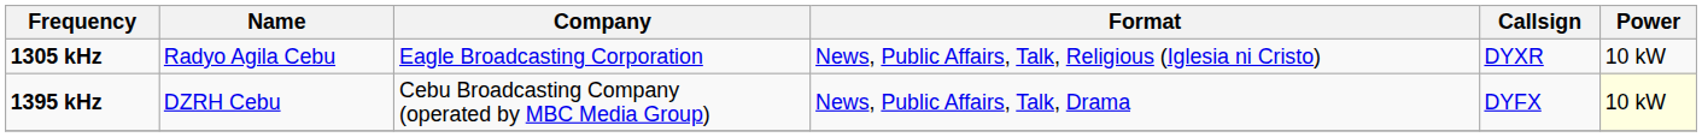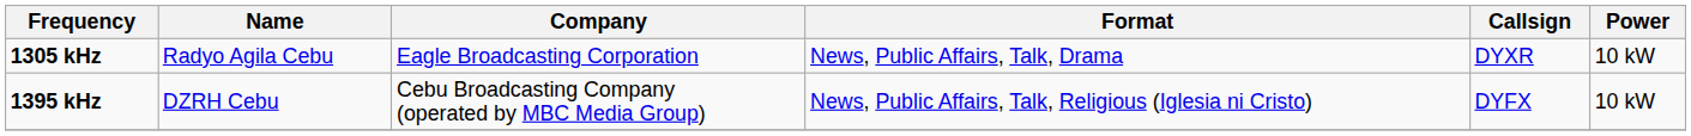1305 kHz | Format: News, Public Affairs, Talk, Religious (Iglesia ni Cristo) -> News, Public Affairs, Talk, Drama
1395 kHz | Format: News, Public Affairs, Talk, Drama -> News, Public Affairs, Talk, Religious (Iglesia ni Cristo)
1395 kHz | Power: lightyellow background -> no background
